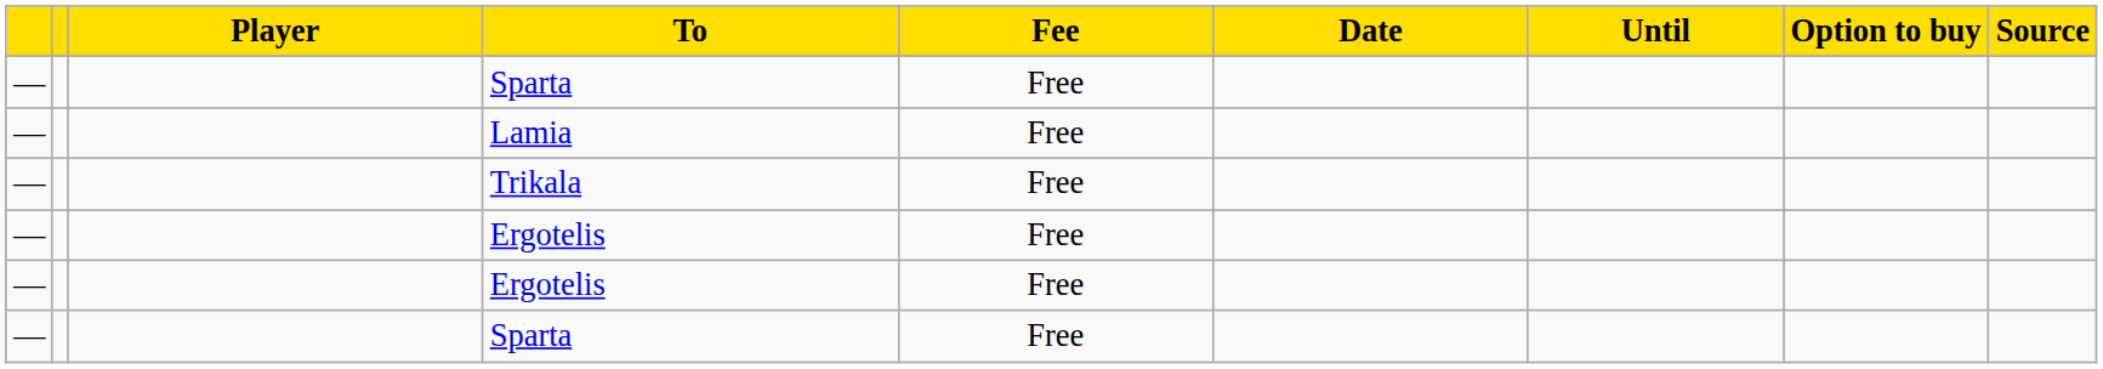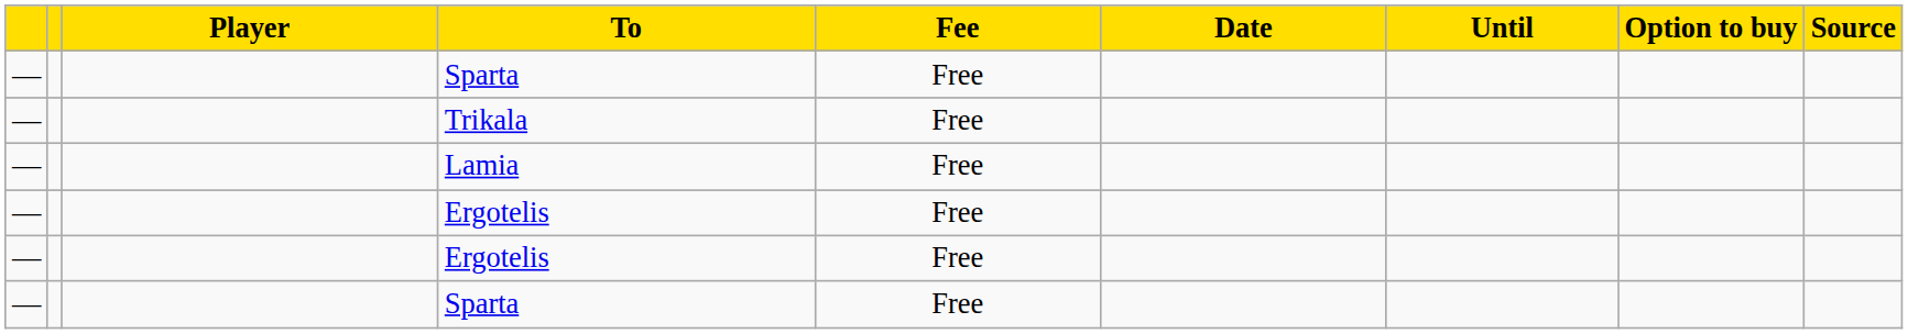rows swapped: Lamia <-> Trikala
